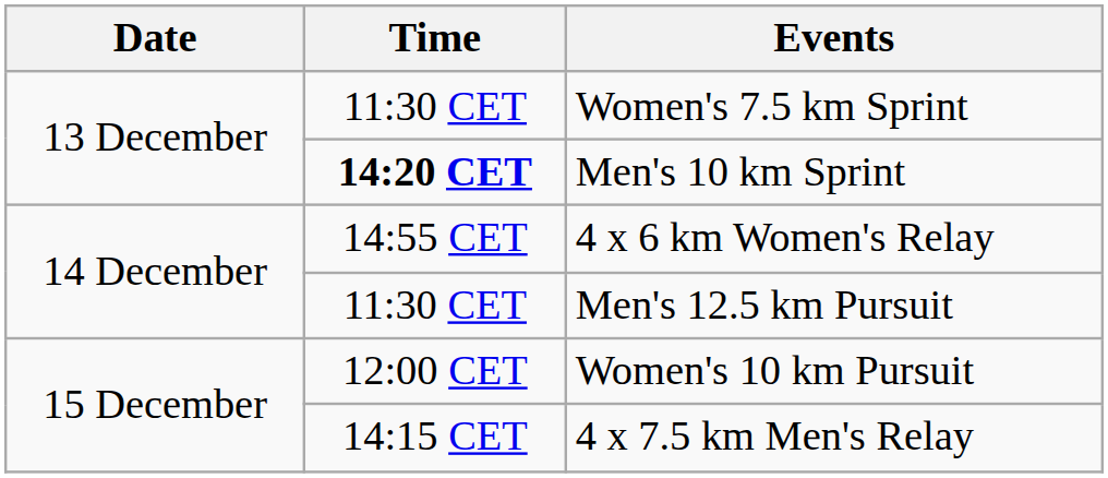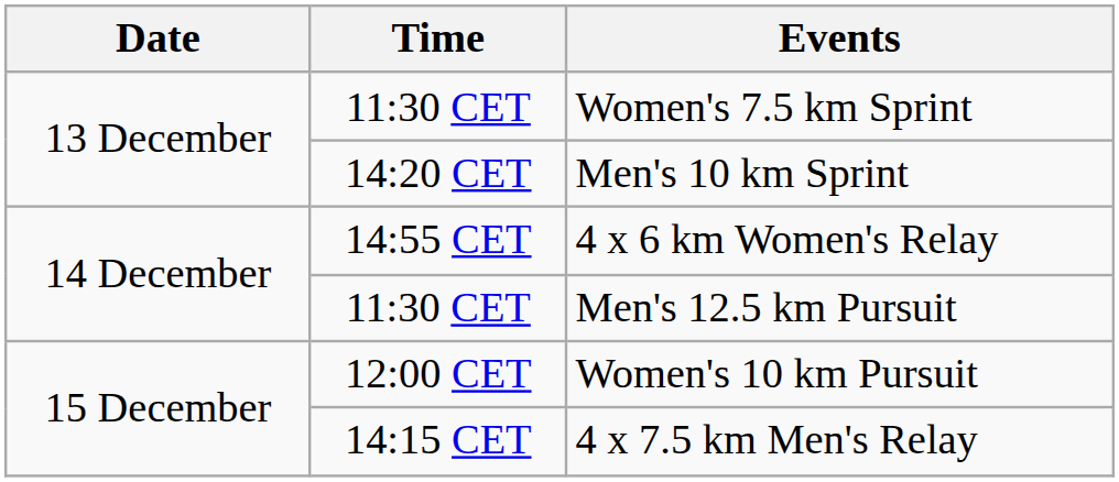Men's 10 km Sprint | Time: bold -> normal
